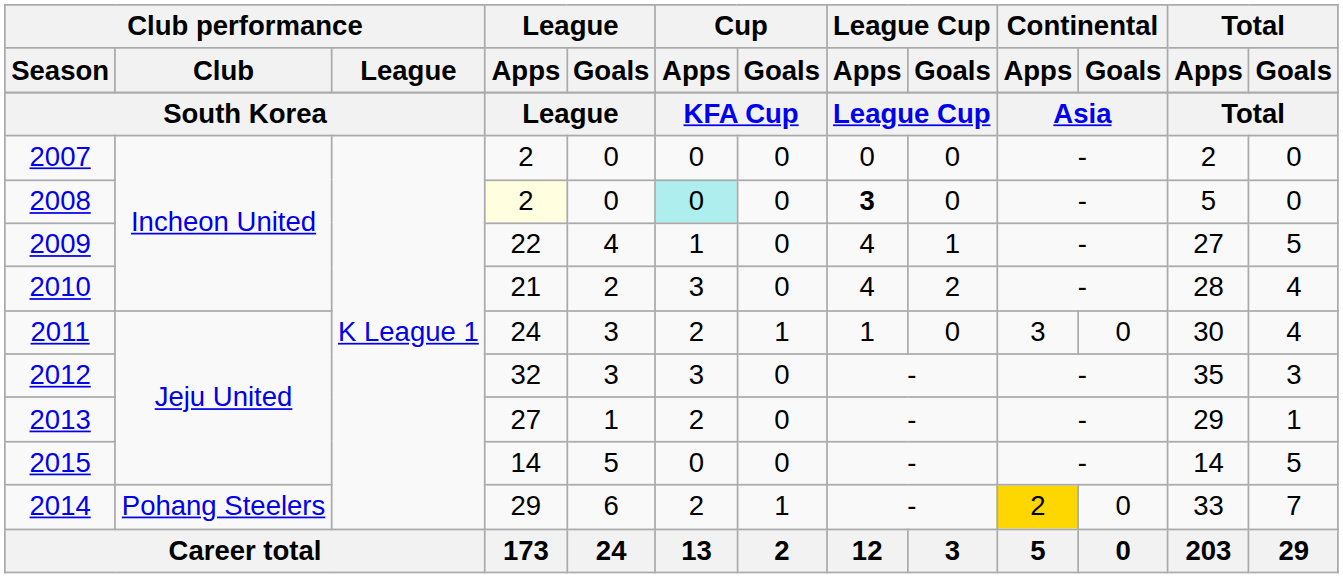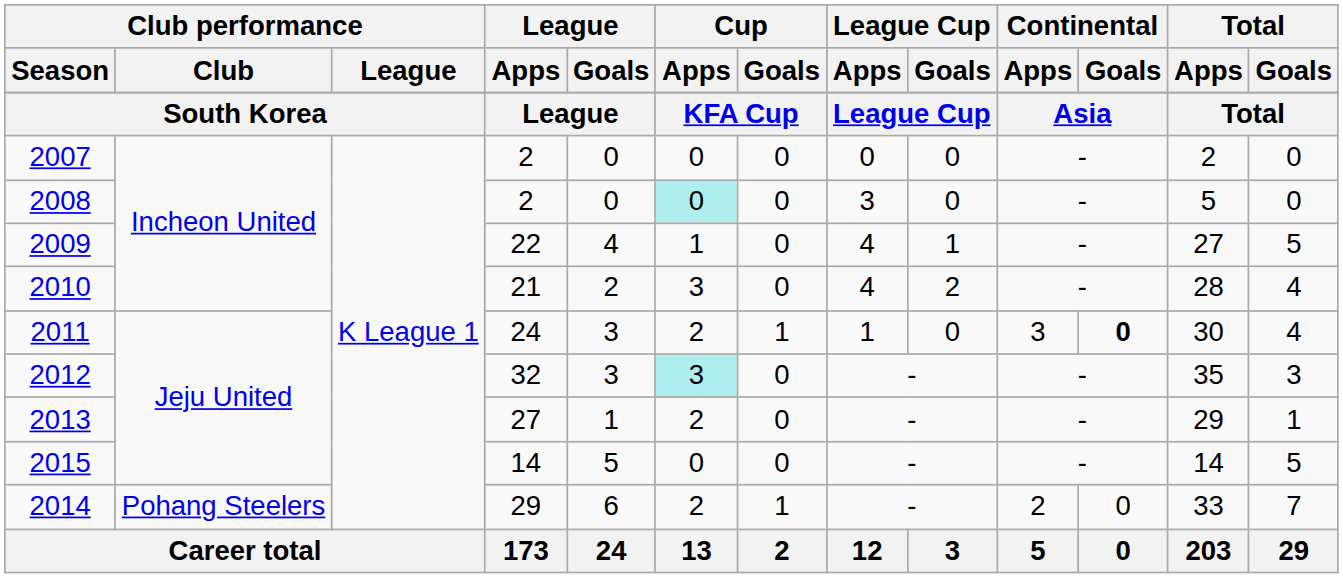2008 | League / Apps: lightyellow background -> no background
2008 | League Cup / Apps: bold -> normal
2011 | Continental / Goals: normal -> bold
2012 | Cup / Apps: no background -> paleturquoise background
2014 | Continental / Apps: gold background -> no background
